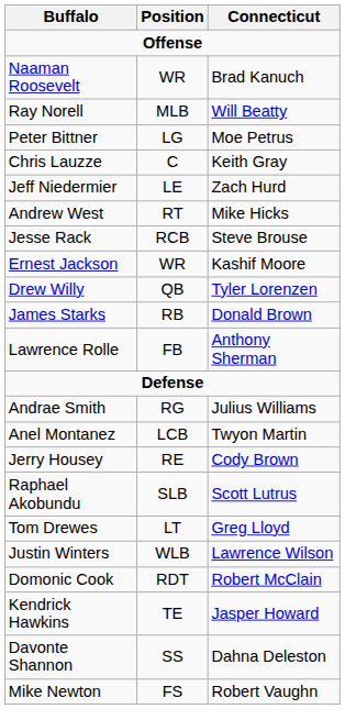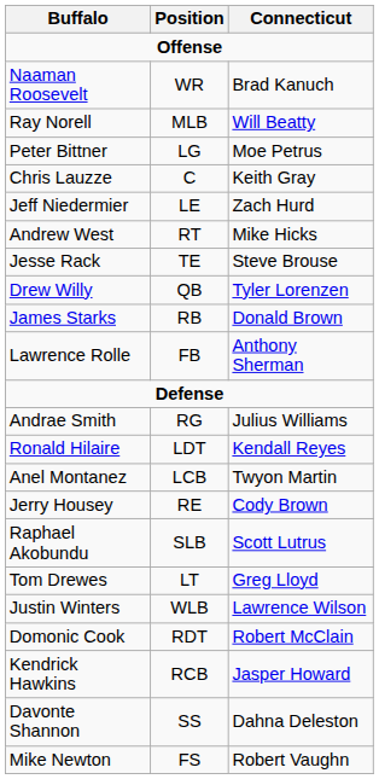Jesse Rack | Position: RCB -> TE
- row: Ernest Jackson | WR | Kashif Moore
+ row: Ronald Hilaire | LDT | Kendall Reyes
Kendrick Hawkins | Position: TE -> RCB
